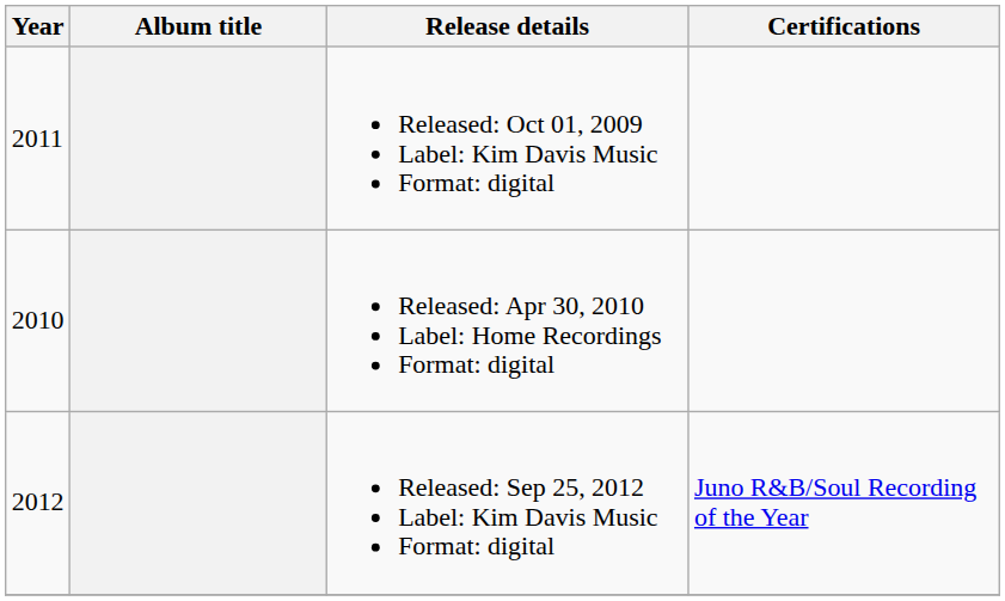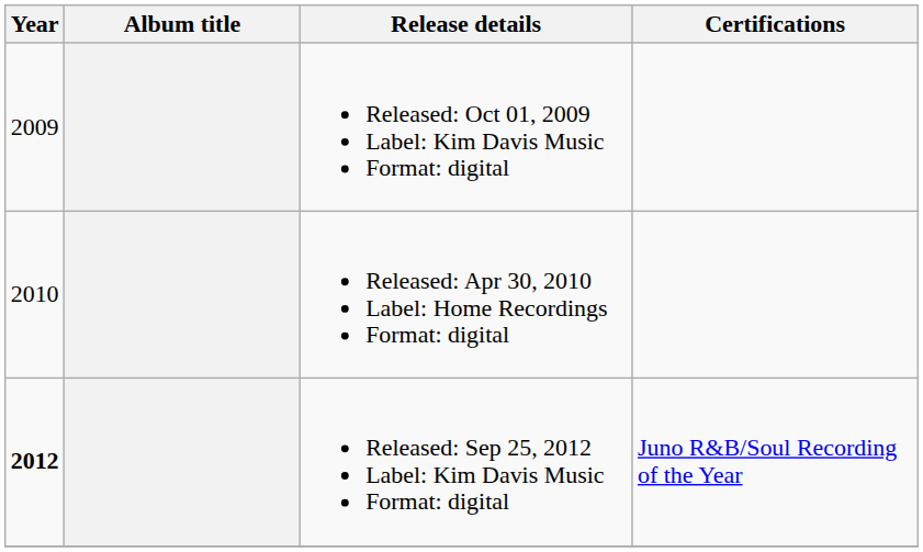row 2 | Year: 2011 -> 2009
row 4 | Year: normal -> bold
